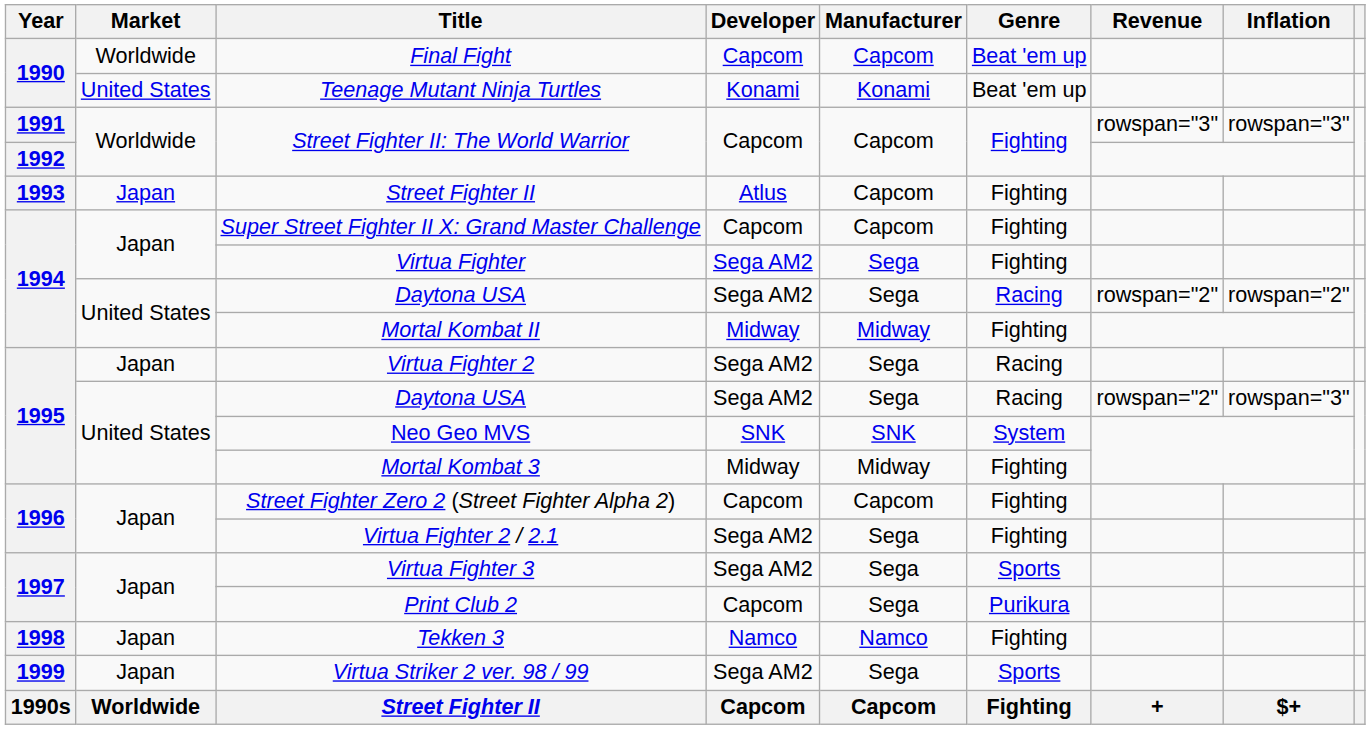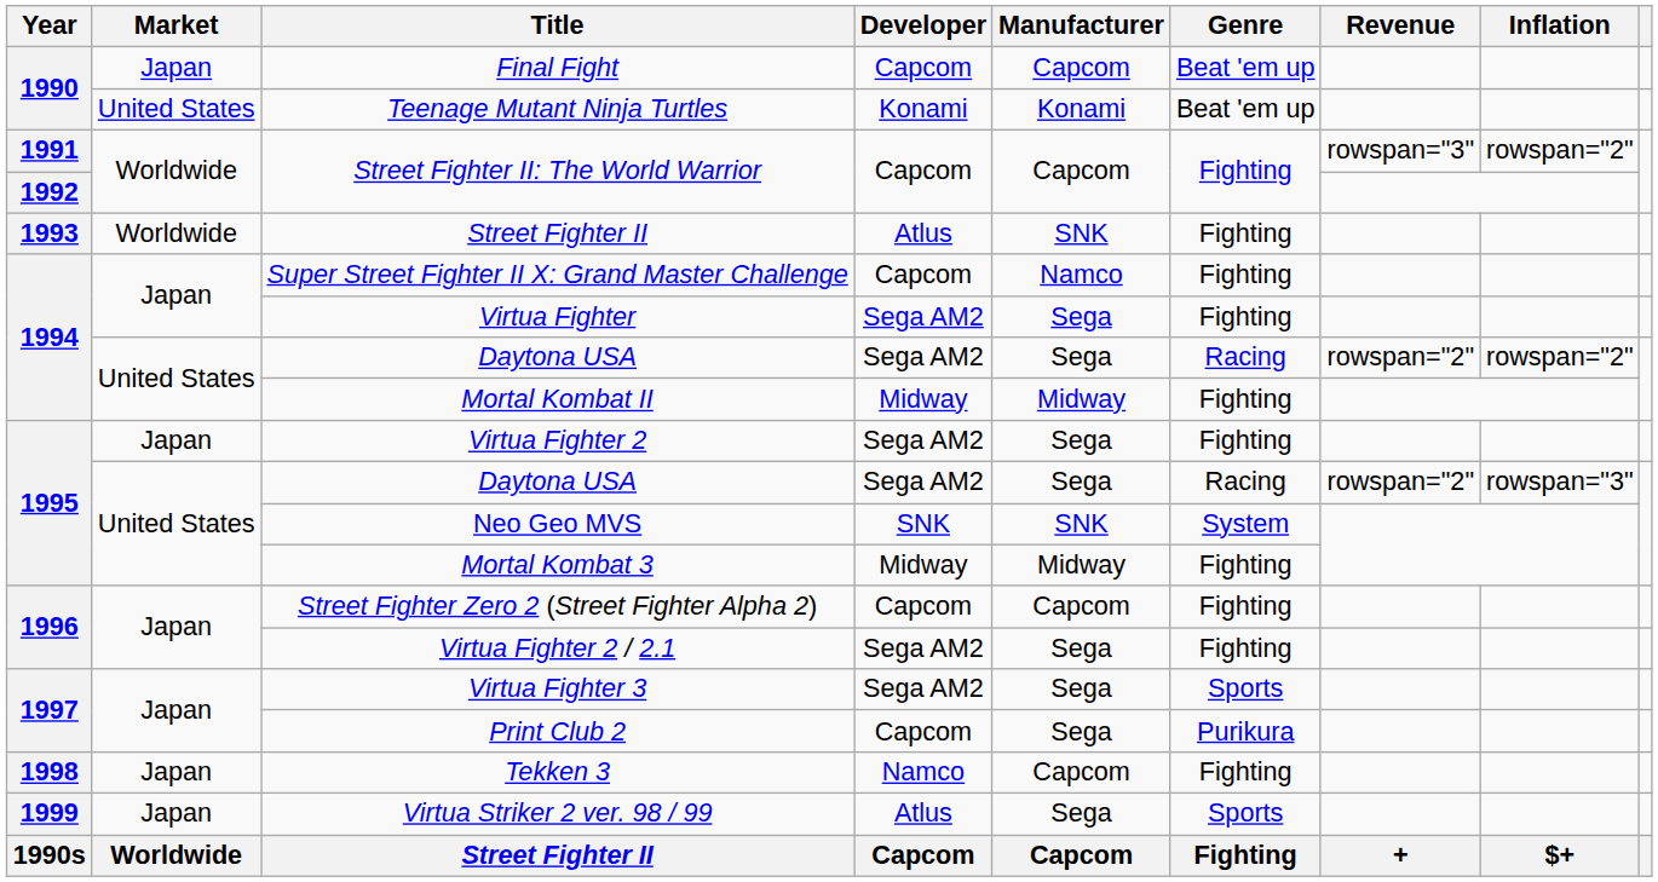Final Fight | Market: Worldwide -> Japan
1991 / Street Fighter II: The World Warrior | Inflation: rowspan="3" -> rowspan="2"
1993 / Street Fighter II | Market: Japan -> Worldwide
1993 / Street Fighter II | Manufacturer: Capcom -> SNK
Super Street Fighter II X: Grand Master Challenge | Manufacturer: Capcom -> Namco
Virtua Fighter 2 | Genre: Racing -> Fighting
Tekken 3 | Manufacturer: Namco -> Capcom
Virtua Striker 2 ver. 98 / 99 | Developer: Sega AM2 -> Atlus
